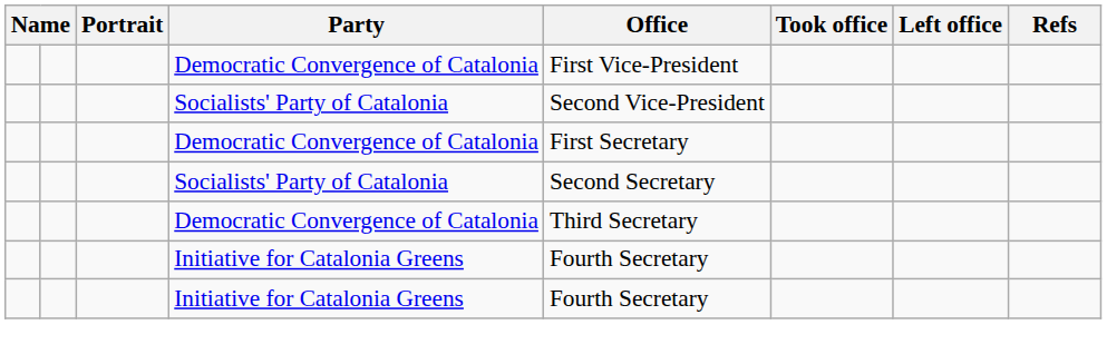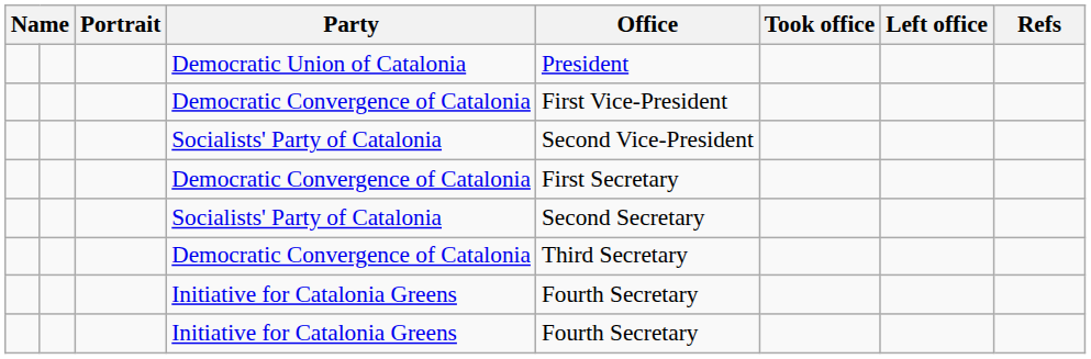+ row: Democratic Union of Catalonia | President
